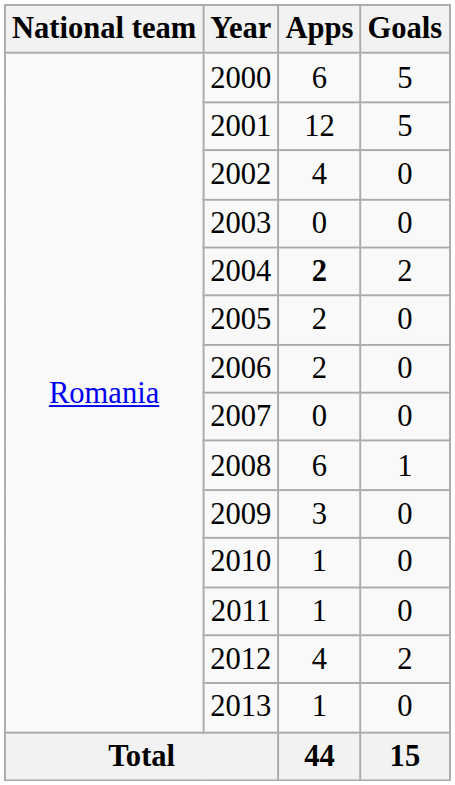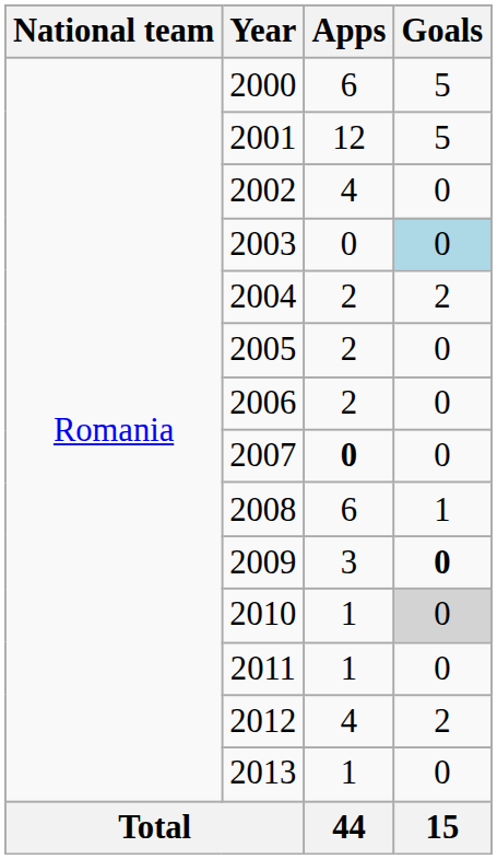2003 | Goals: no background -> lightblue background
2004 | Apps: bold -> normal
2007 | Apps: normal -> bold
2009 | Goals: normal -> bold
2010 | Goals: no background -> lightgrey background
